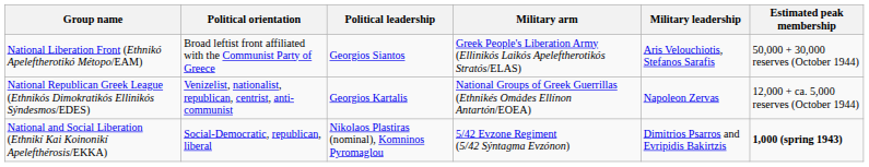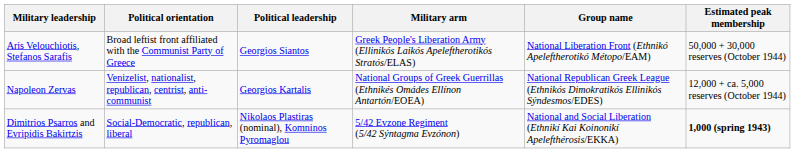columns swapped: Group name <-> Military leadership
